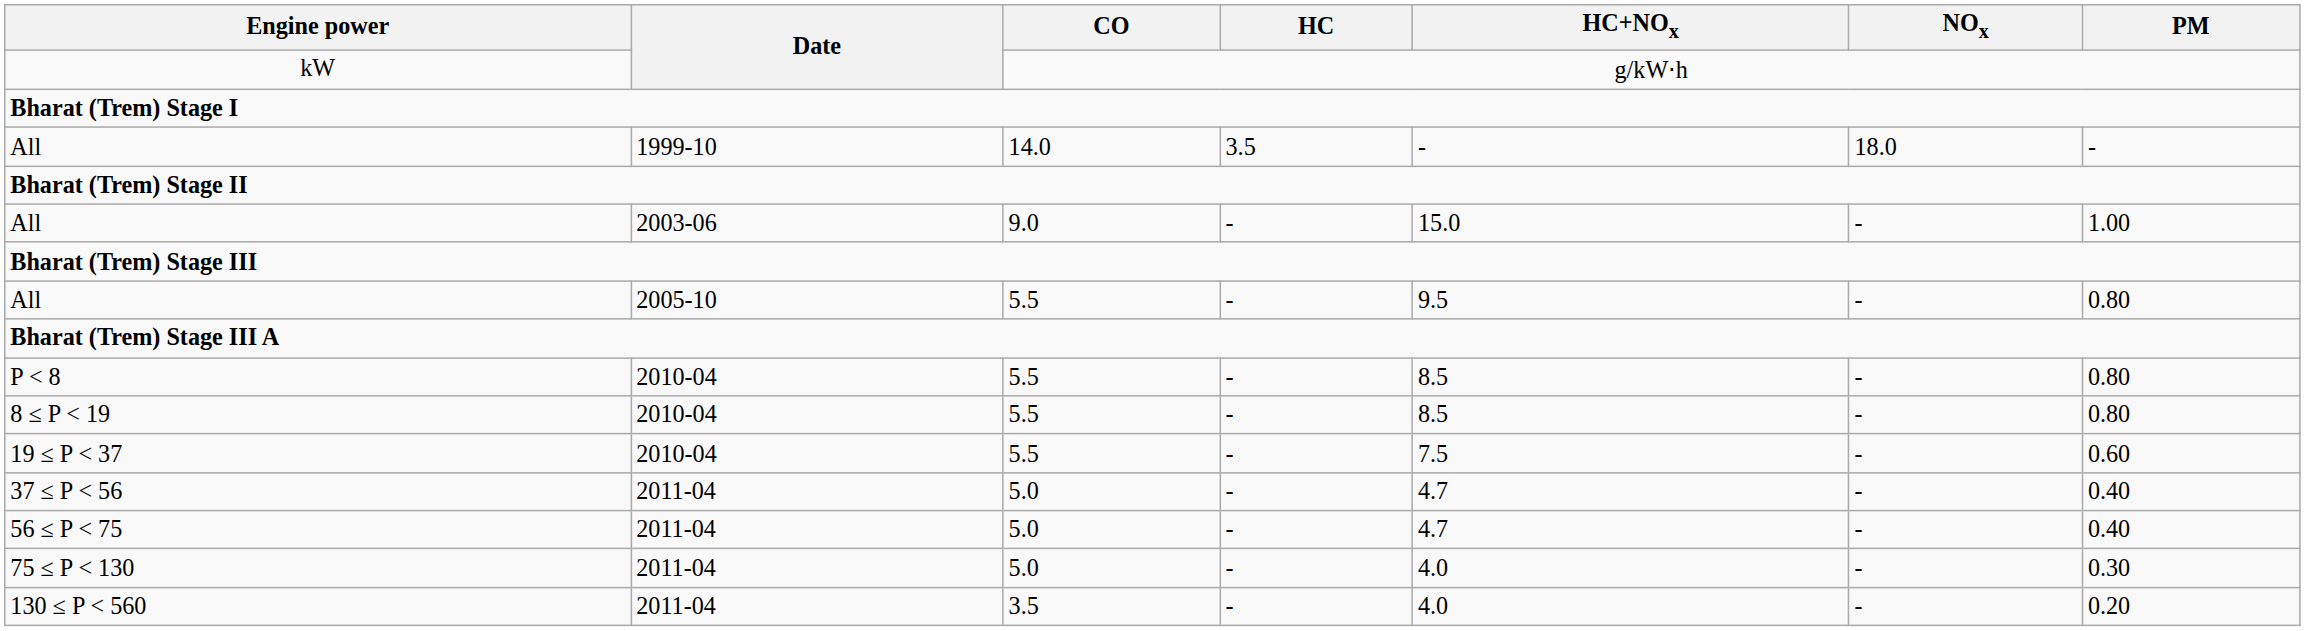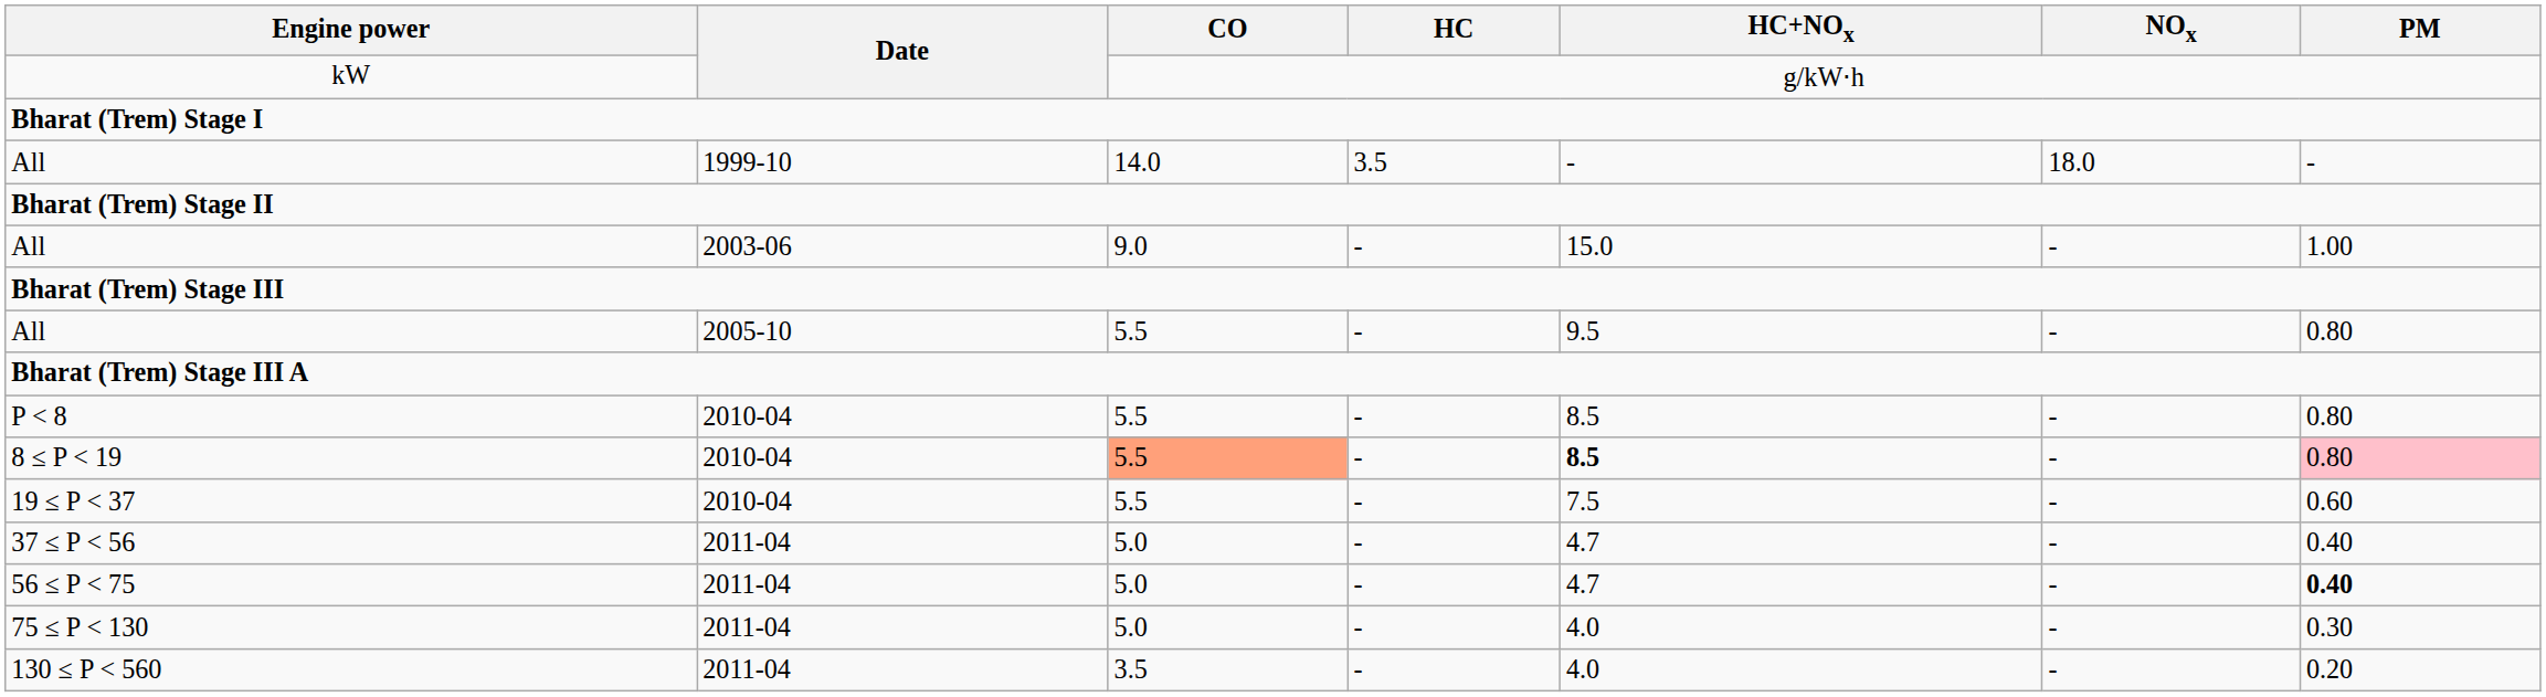8 ≤ P < 19 | CO: no background -> lightsalmon background
8 ≤ P < 19 | HC+NOx: normal -> bold
8 ≤ P < 19 | PM: no background -> pink background
56 ≤ P < 75 | PM: normal -> bold
